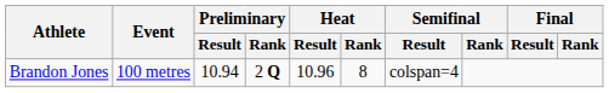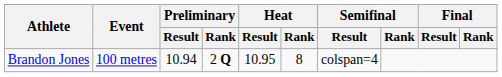Brandon Jones | Heat / Result: 10.96 -> 10.95
